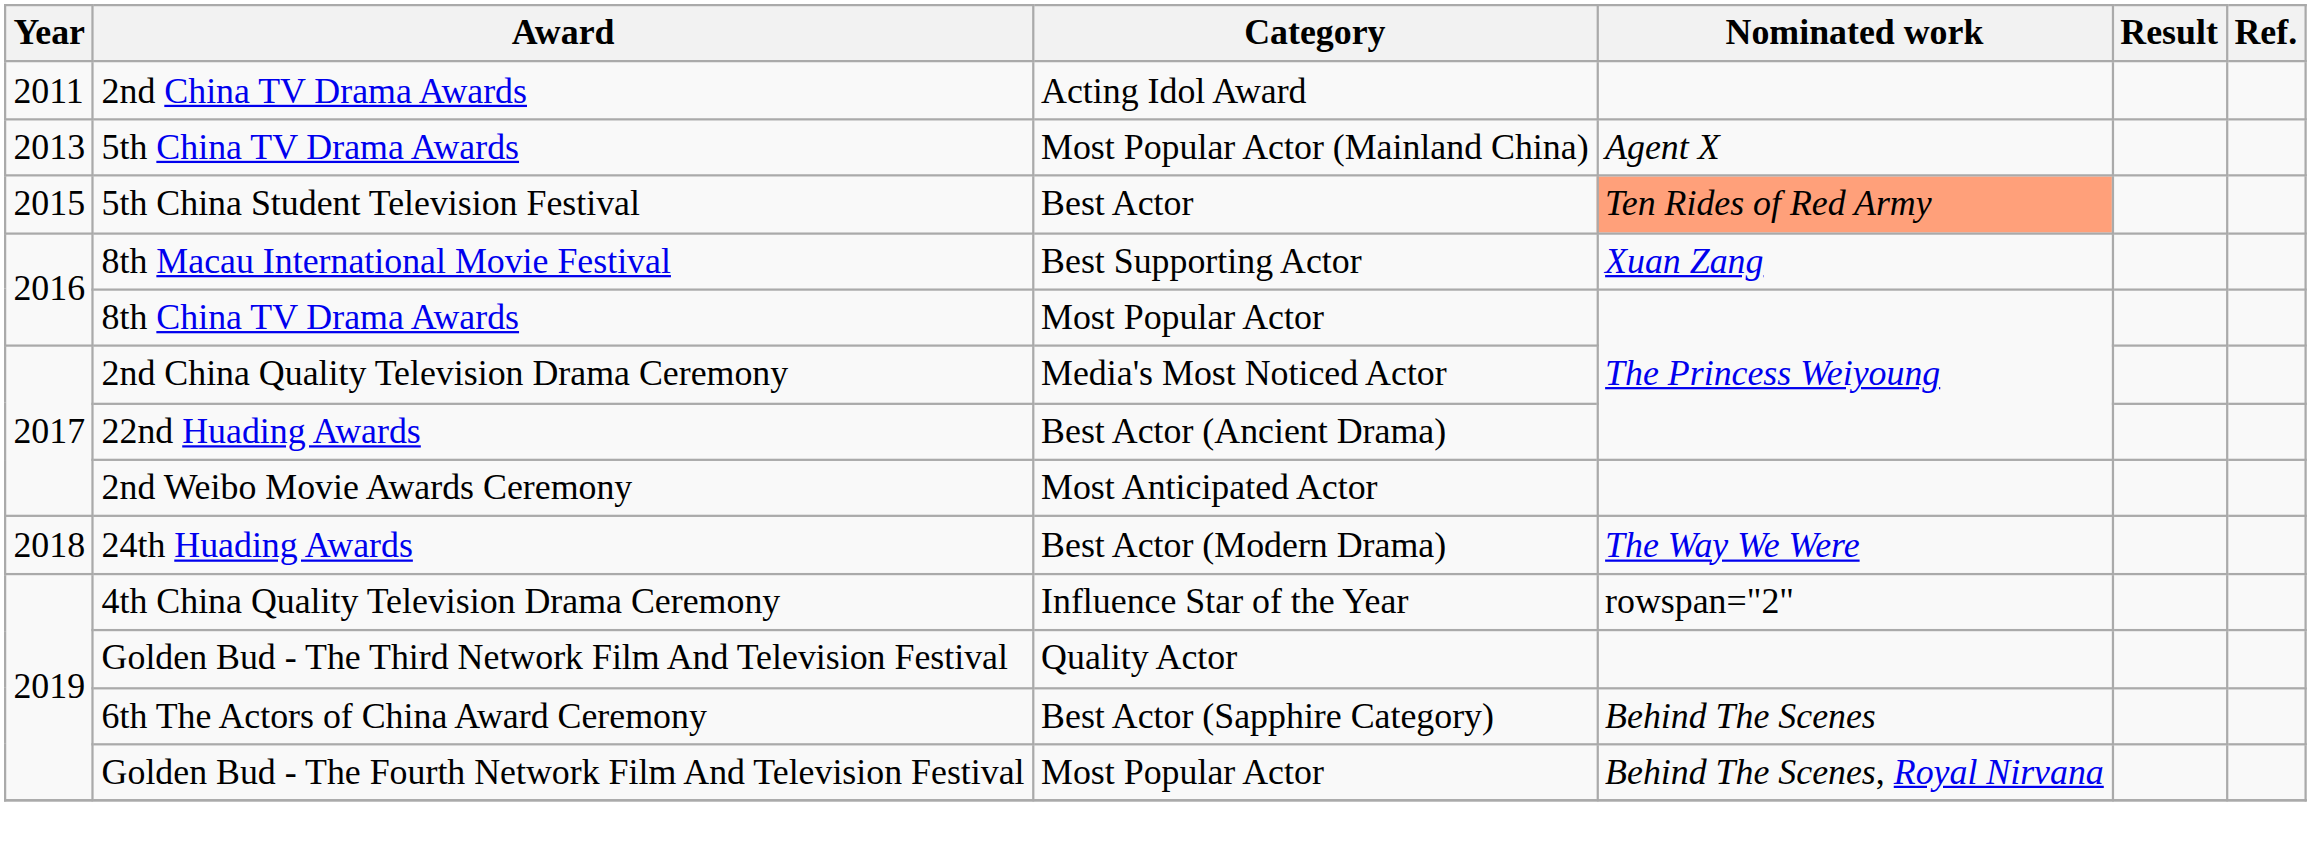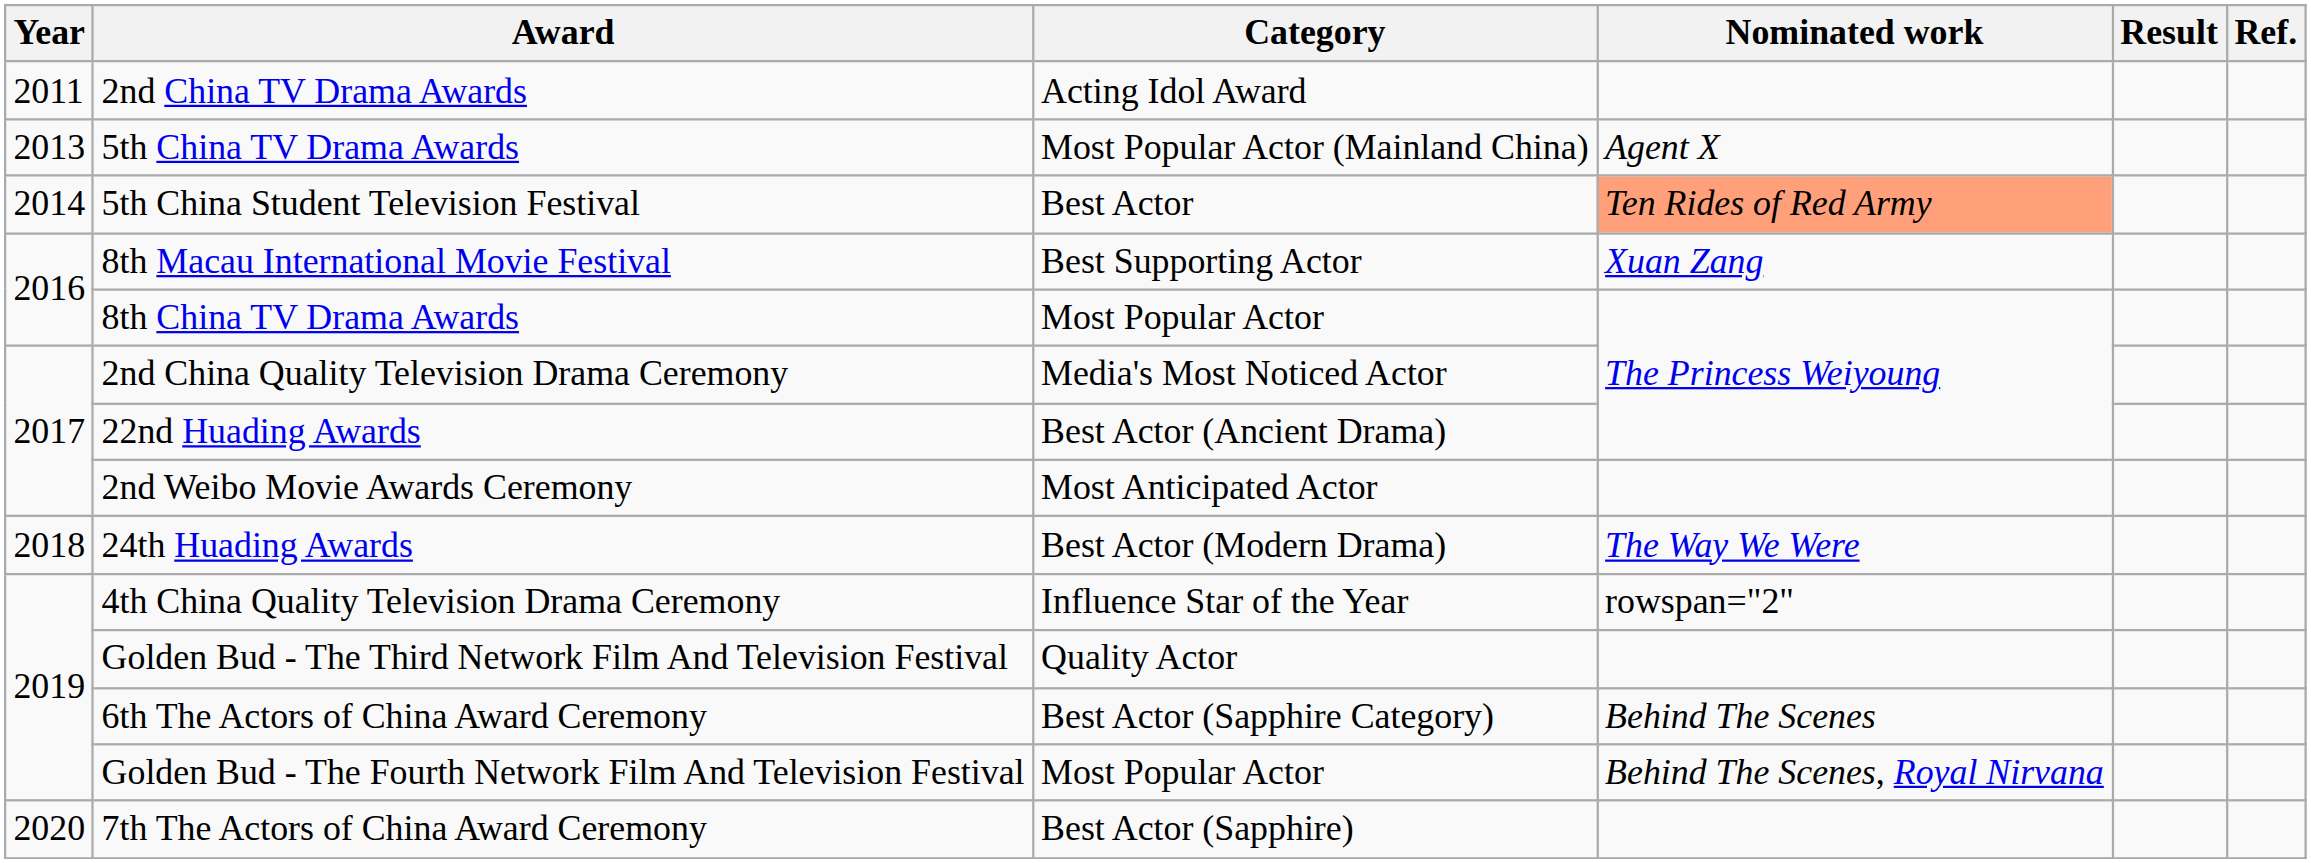5th China Student Television Festival | Year: 2015 -> 2014
+ row: 2020 | 7th The Actors of China Award Ceremony | Best Actor (Sapphire)
